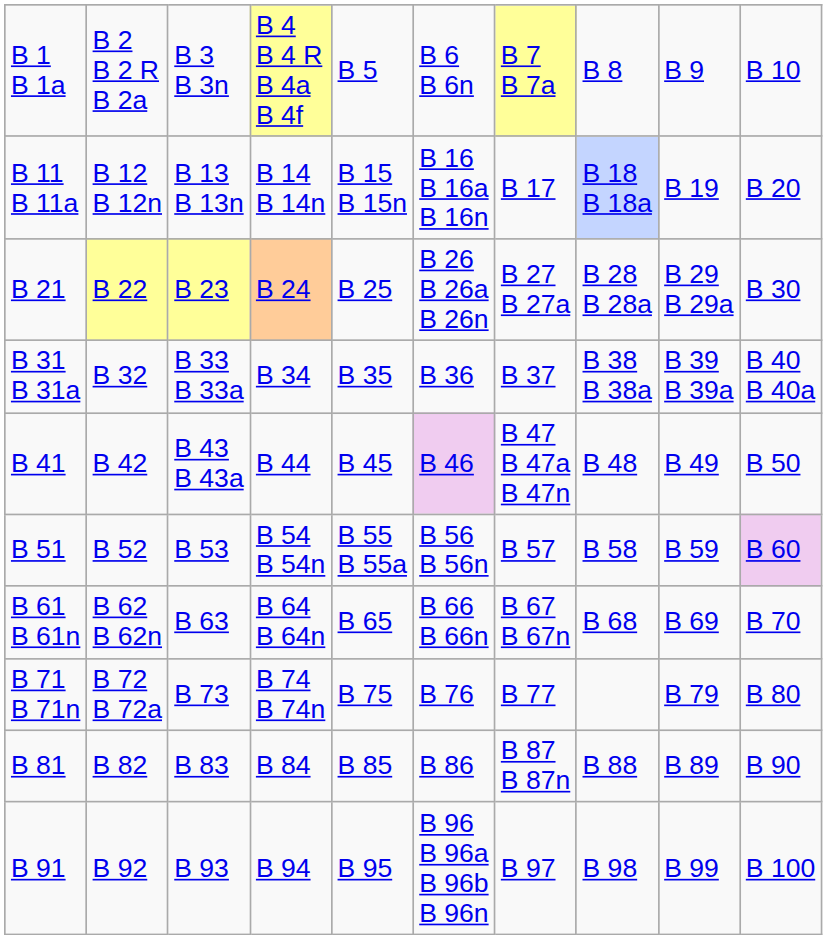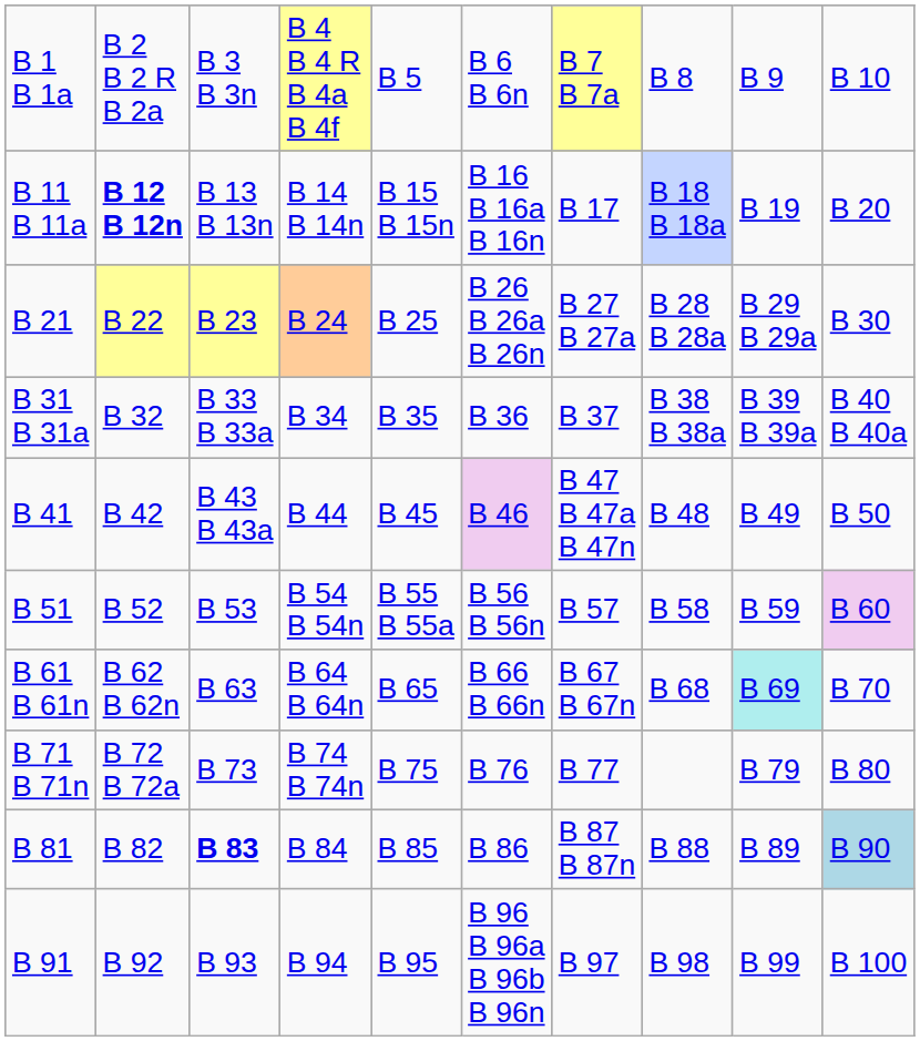B 11 B 11a | column 2: normal -> bold
B 61 B 61n | column 9: no background -> paleturquoise background
B 81 | column 3: normal -> bold
B 81 | column 10: no background -> lightblue background
